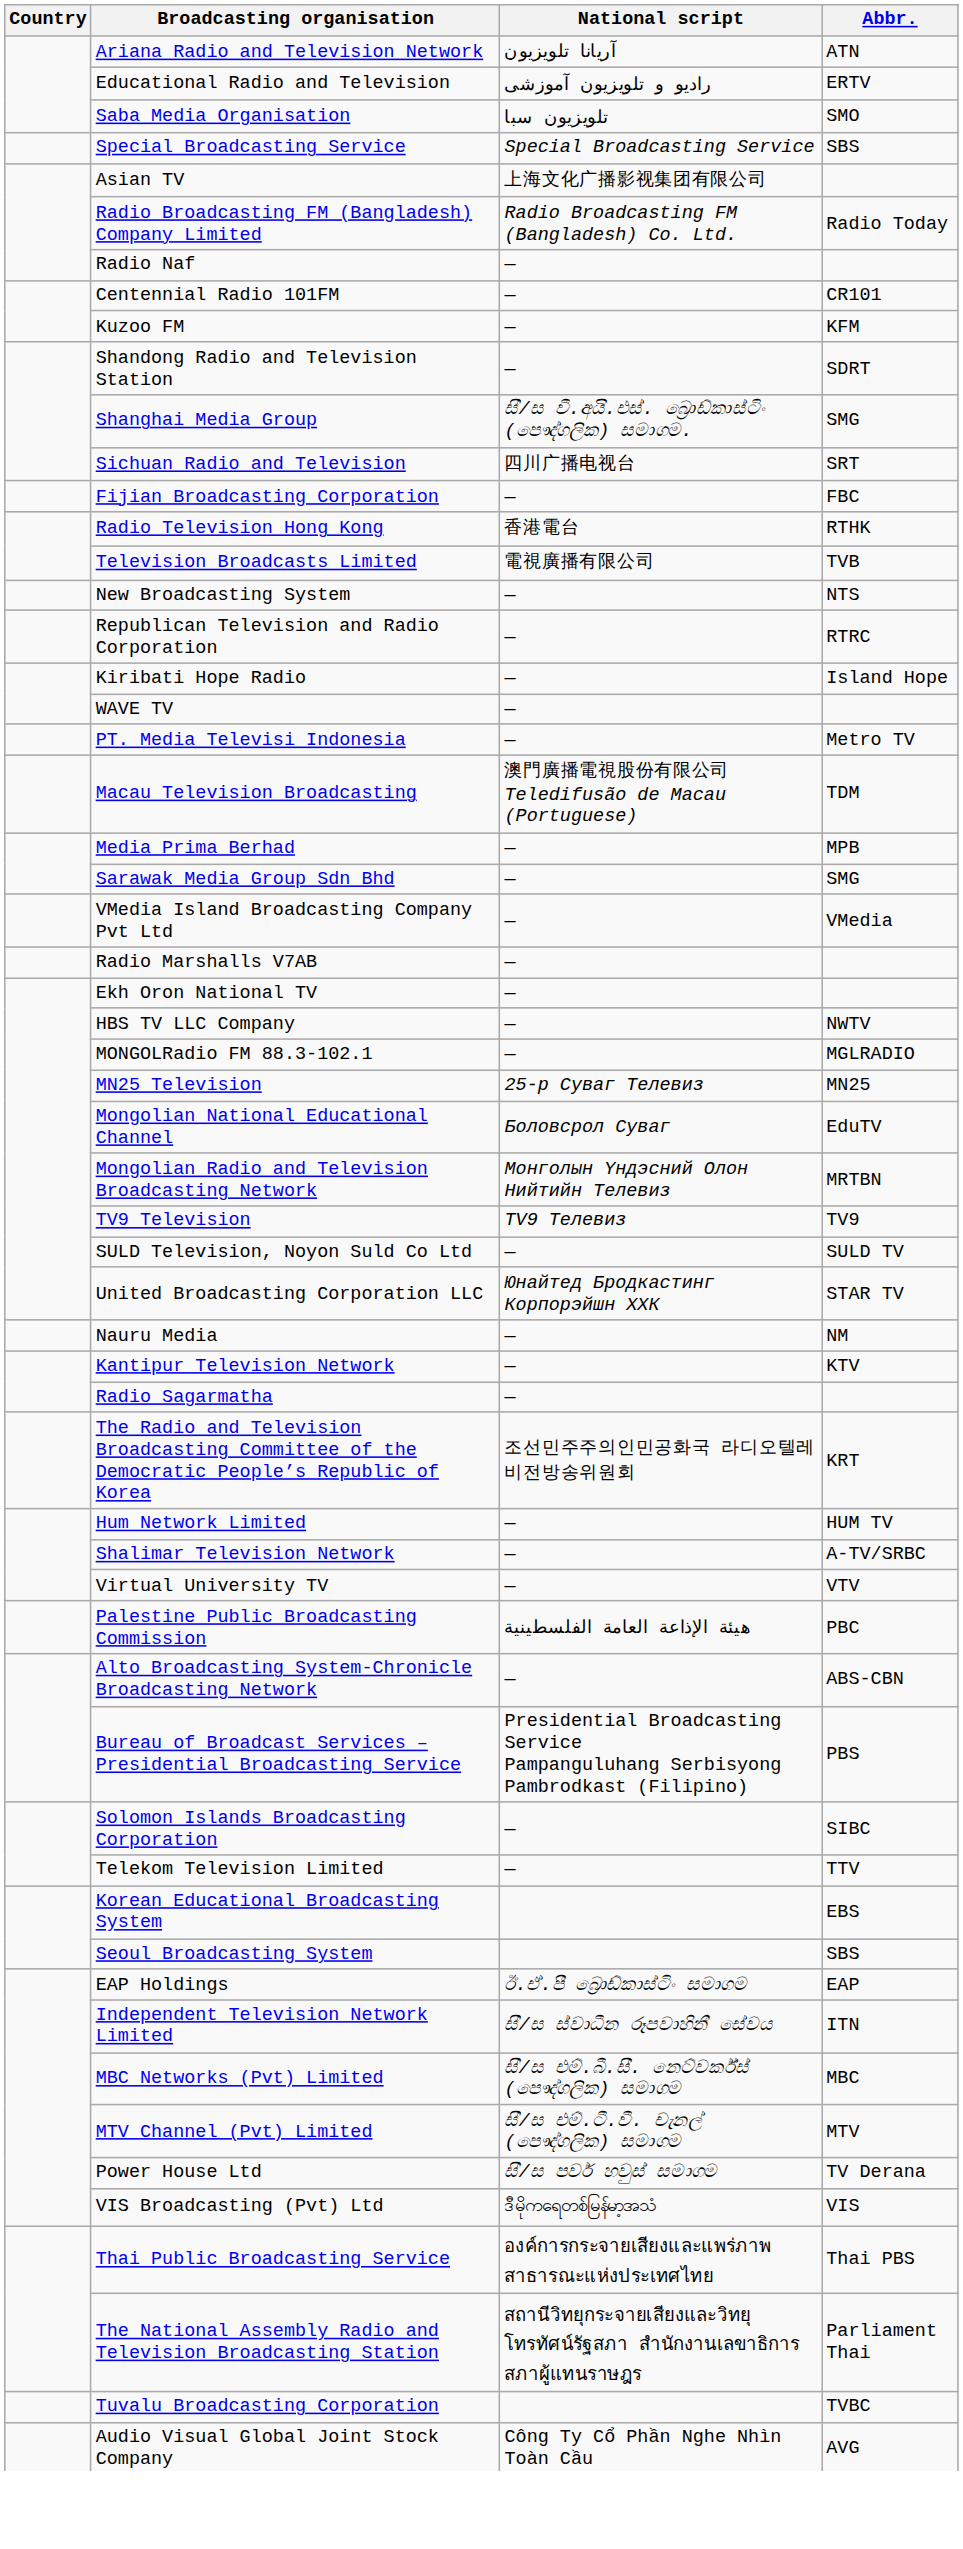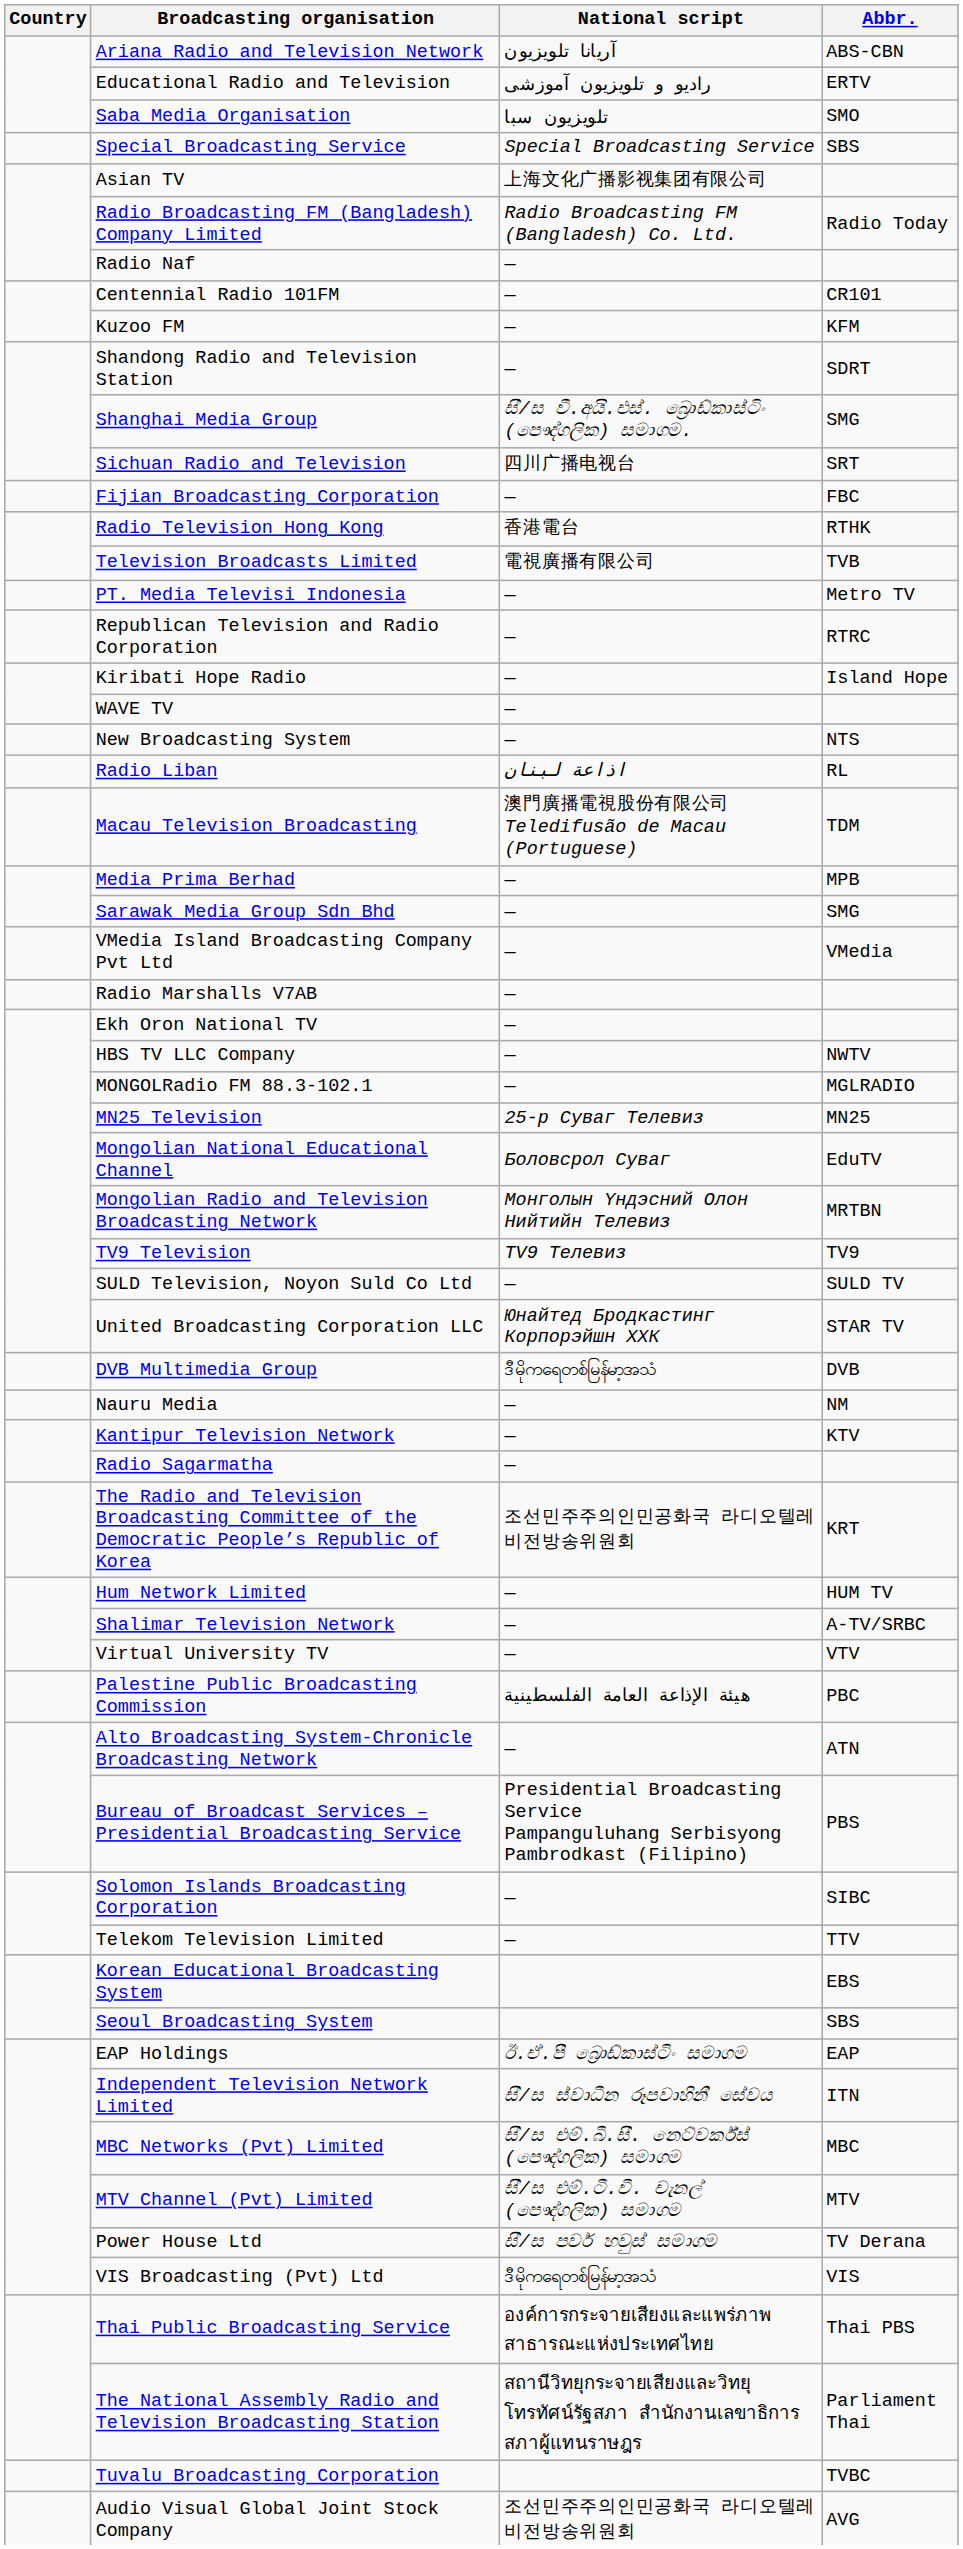Ariana Radio and Television Network | Abbr.: ATN -> ABS-CBN
rows swapped: PT. Media Televisi Indonesia <-> New Broadcasting System
+ row: Radio Liban | اذاعة لبنان | RL
+ row: DVB Multimedia Group | ဒီမိုကရေတစ်မြန်မာ့အသံ | DVB
Alto Broadcasting System-Chronicle Broadcasting Network | Abbr.: ABS-CBN -> ATN
Audio Visual Global Joint Stock Company | National script: Công Ty Cổ Phần Nghe Nhìn Toàn Cầu -> 조선민주주의인민공화국 라디오텔레비전방송위원회
